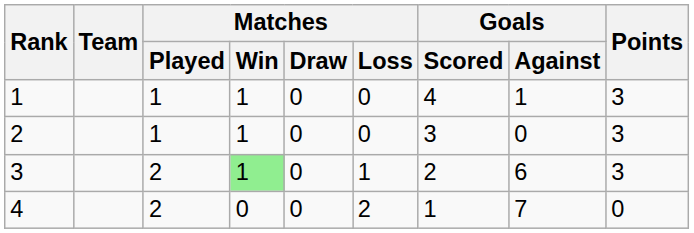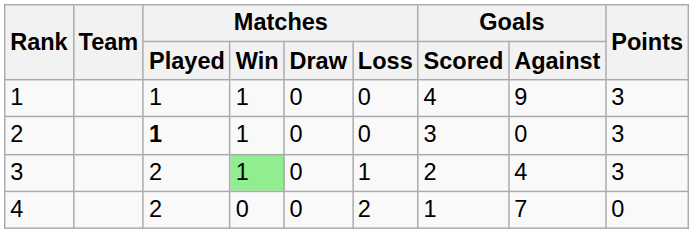row 3 | Goals / Against: 1 -> 9
row 4 | Matches / Played: normal -> bold
row 5 | Goals / Against: 6 -> 4
